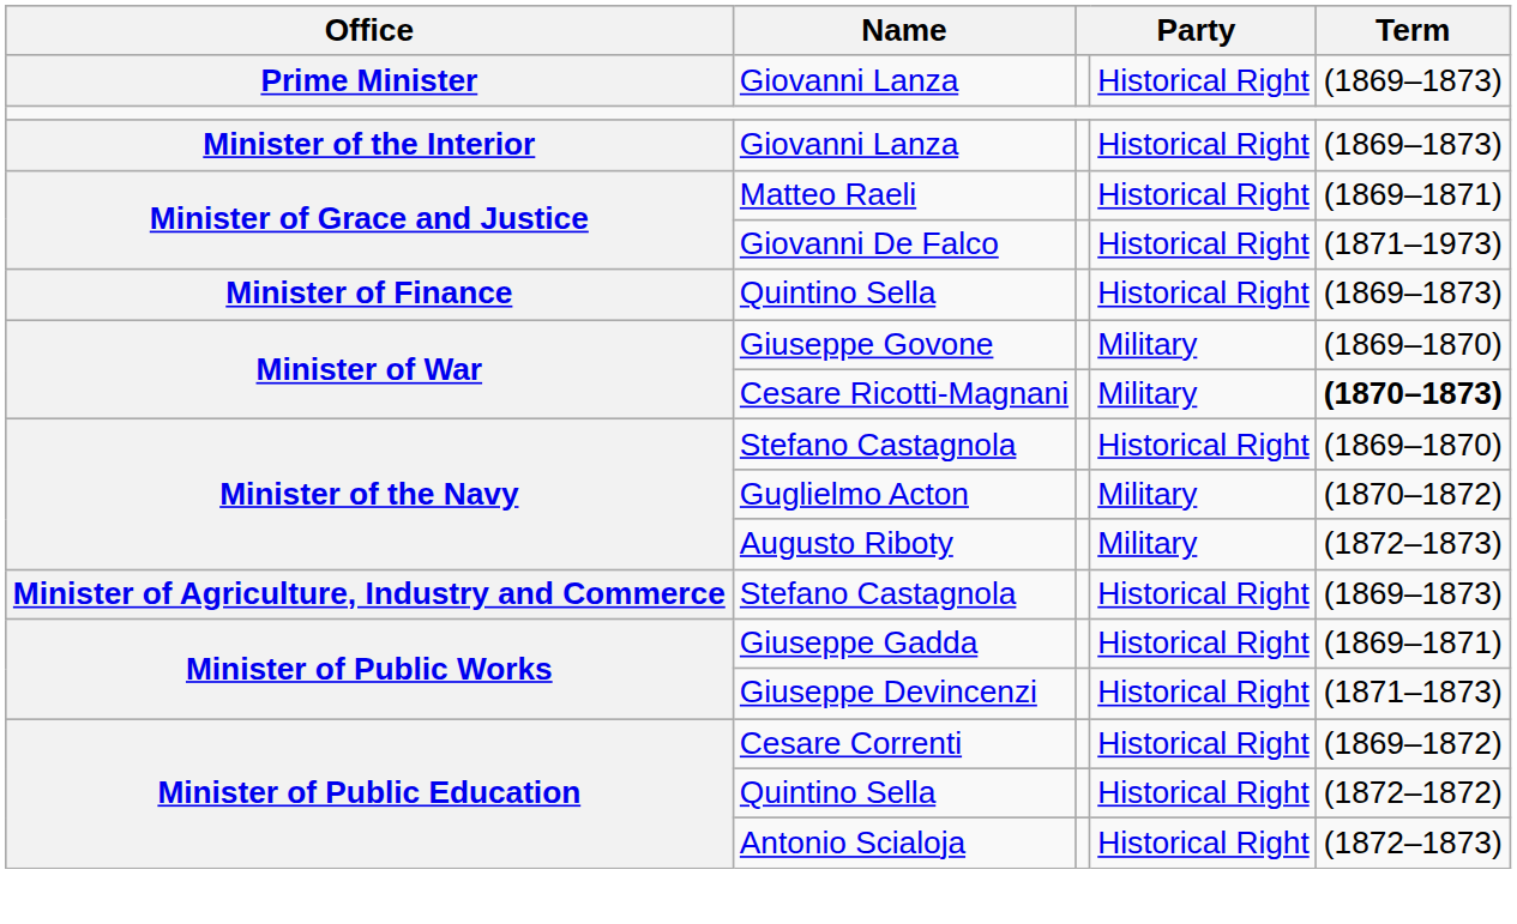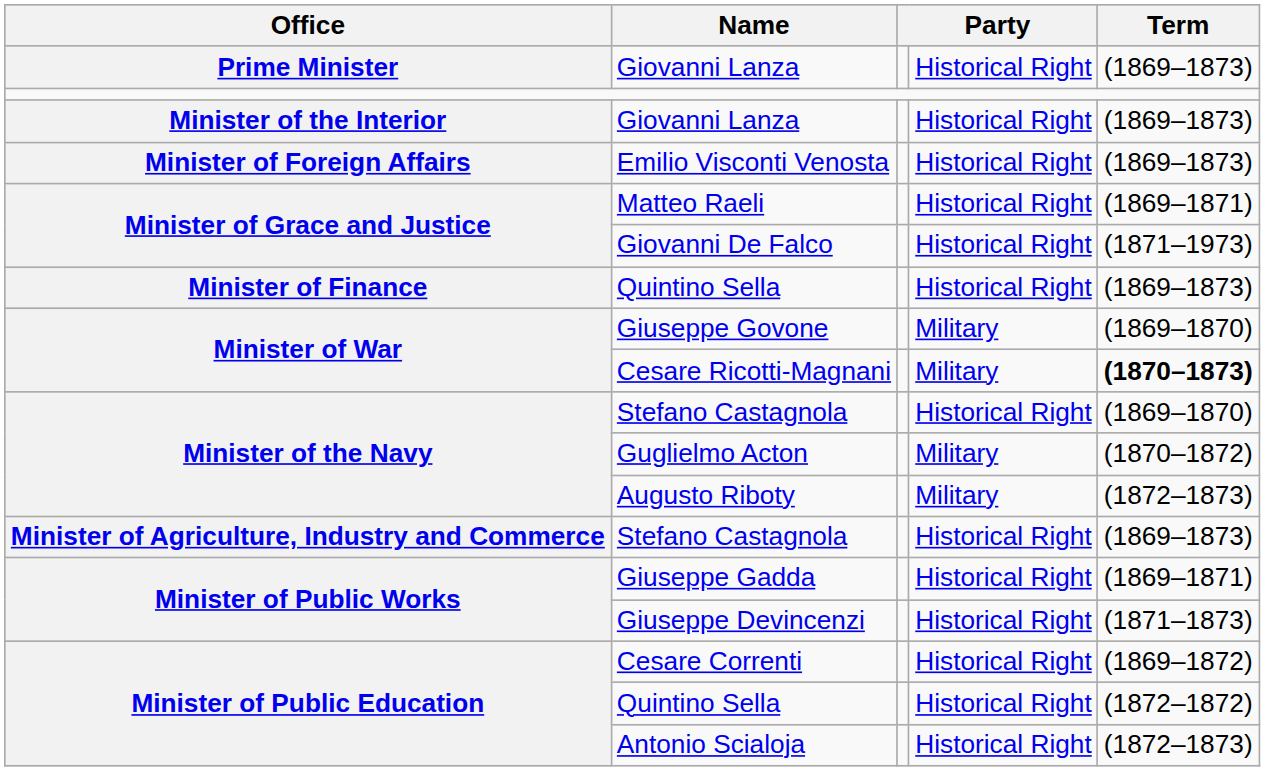+ row: Minister of Foreign Affairs | Emilio Visconti Venosta | Historical Right | (1869–1873)
